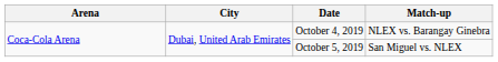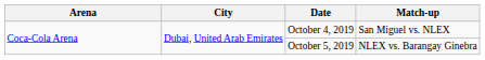October 4, 2019 | Match-up: NLEX vs. Barangay Ginebra -> San Miguel vs. NLEX
October 5, 2019 | Match-up: San Miguel vs. NLEX -> NLEX vs. Barangay Ginebra
